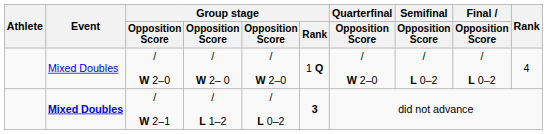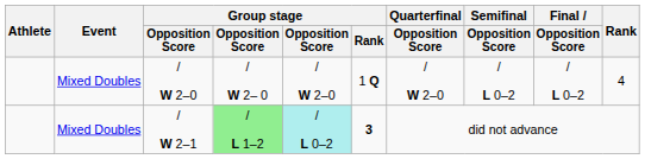/ W 2–1 | Event: bold -> normal
/ W 2–1 | column 4: no background -> lightgreen background
/ W 2–1 | column 5: no background -> paleturquoise background
